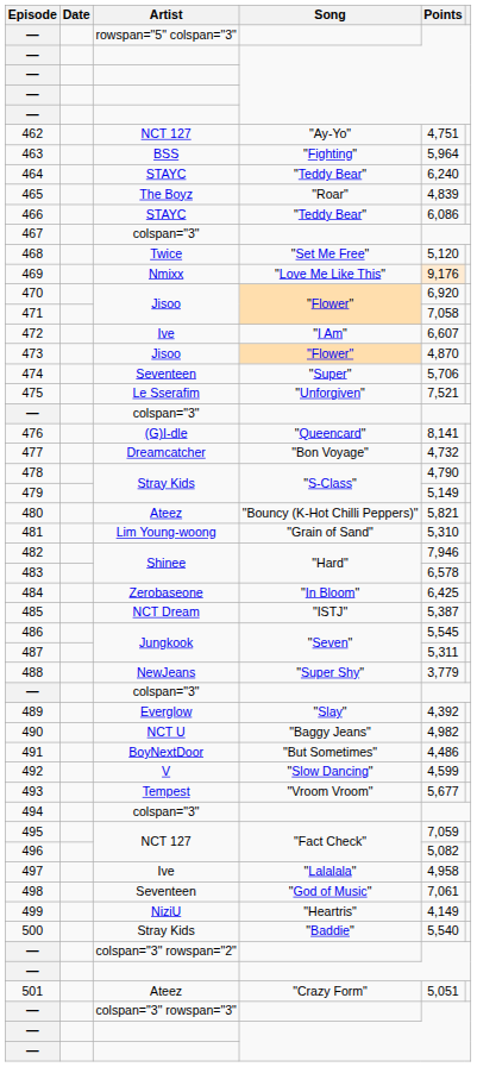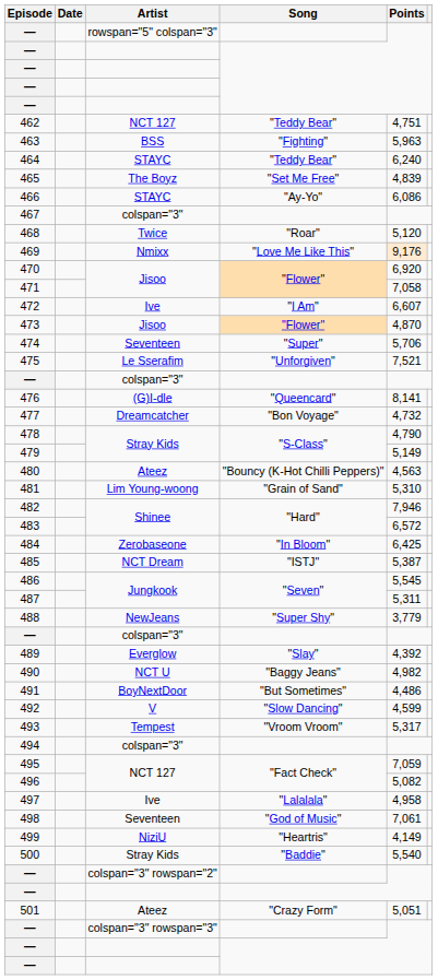462 | Song: "Ay-Yo" -> "Teddy Bear"
463 | Points: 5,964 -> 5,963
465 | Song: "Roar" -> "Set Me Free"
466 | Song: "Teddy Bear" -> "Ay-Yo"
468 | Song: "Set Me Free" -> "Roar"
480 | Points: 5,821 -> 4,563
483 | Points: 6,578 -> 6,572
493 | Points: 5,677 -> 5,317
